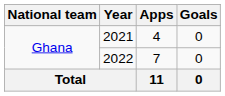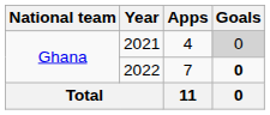2021 | Goals: no background -> lightgrey background
2022 | Goals: normal -> bold
